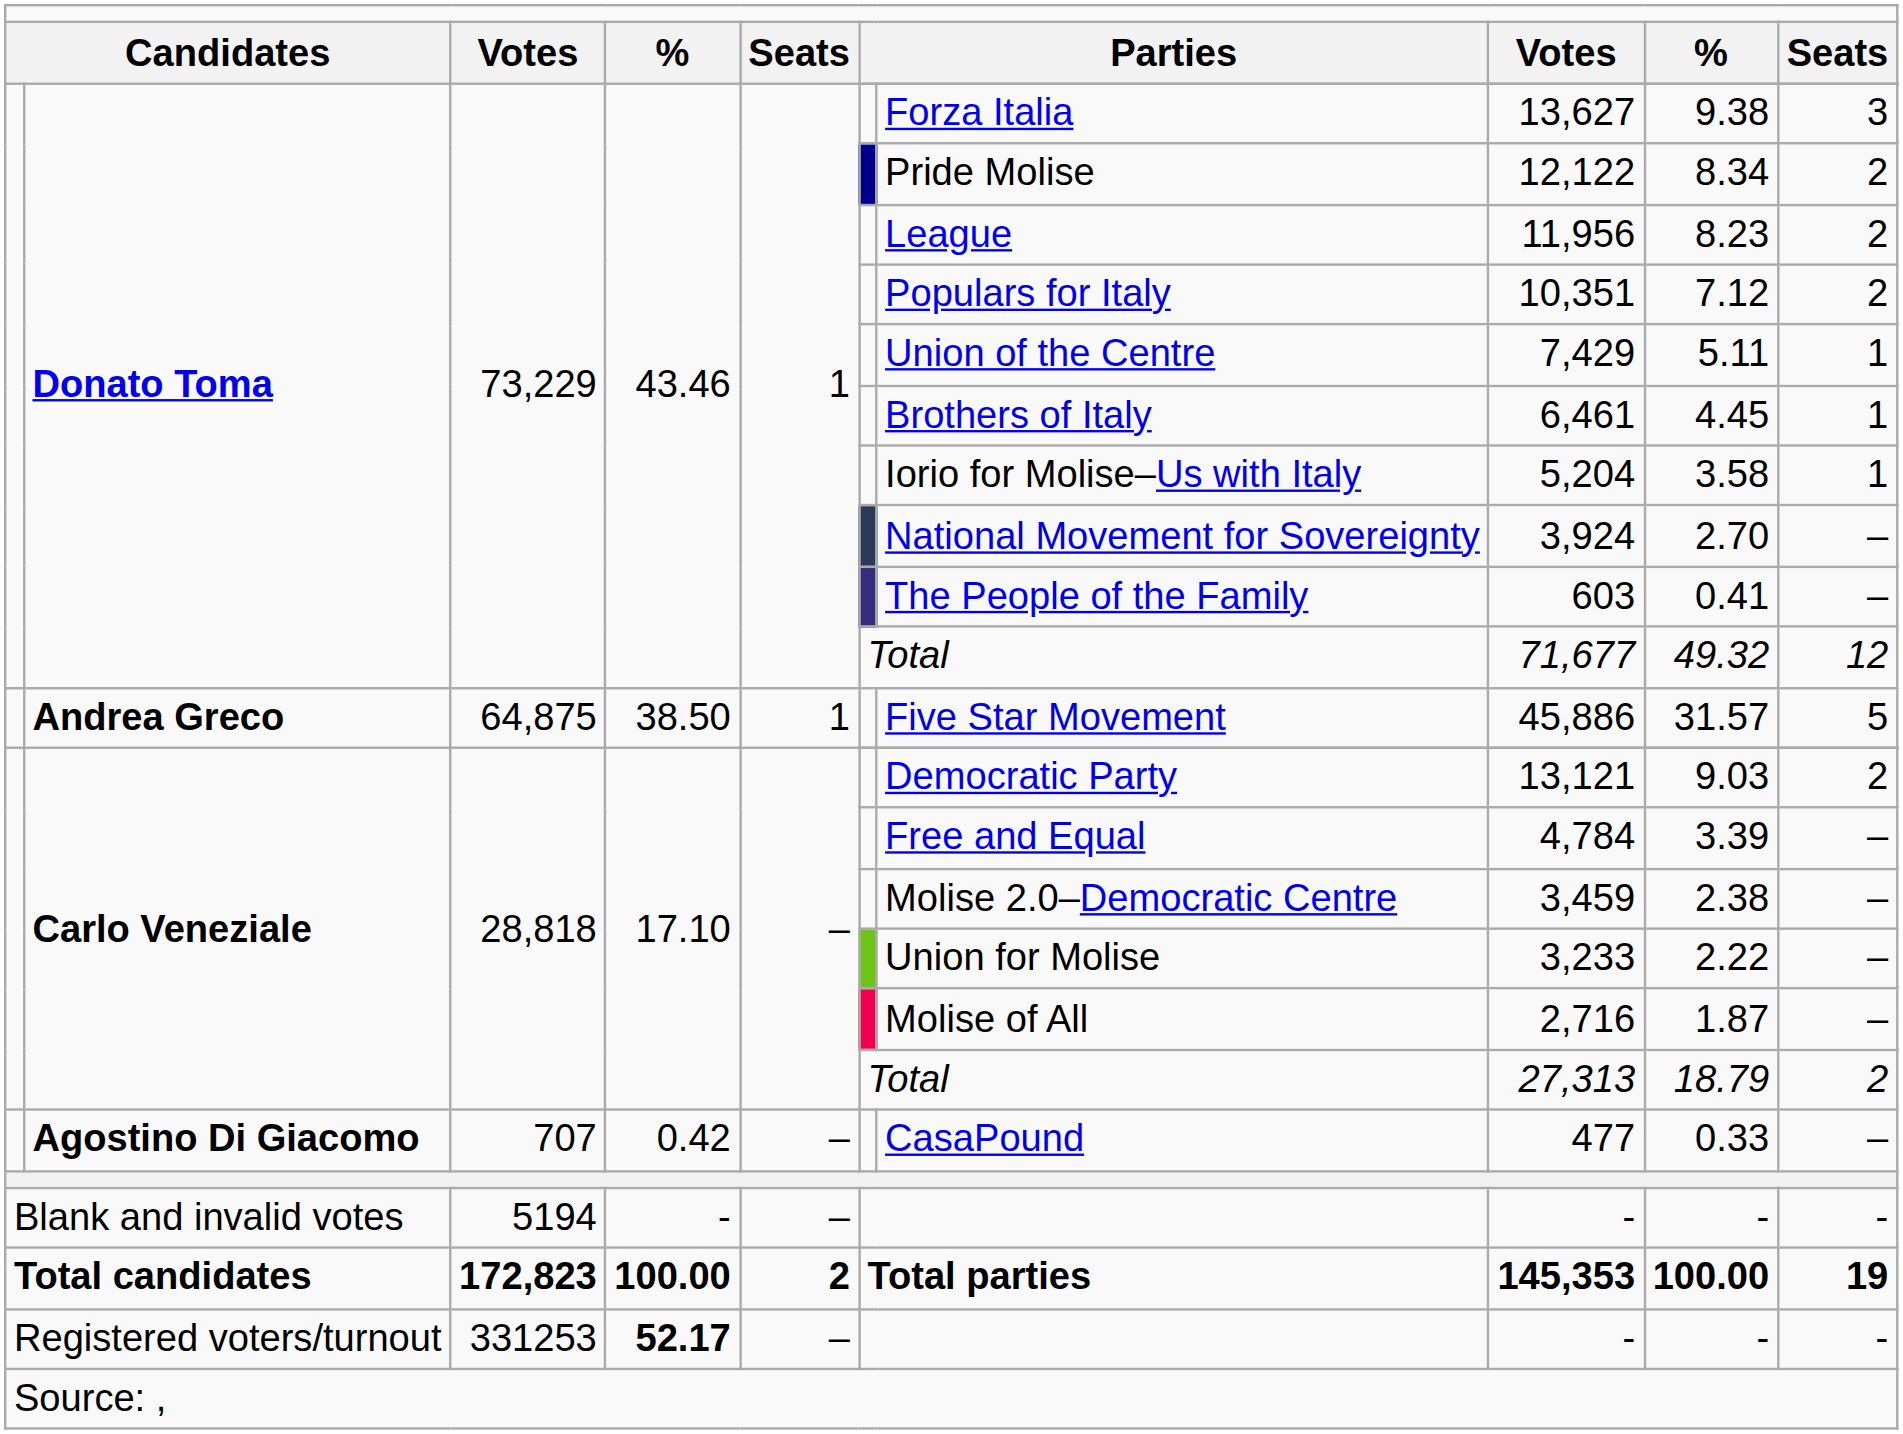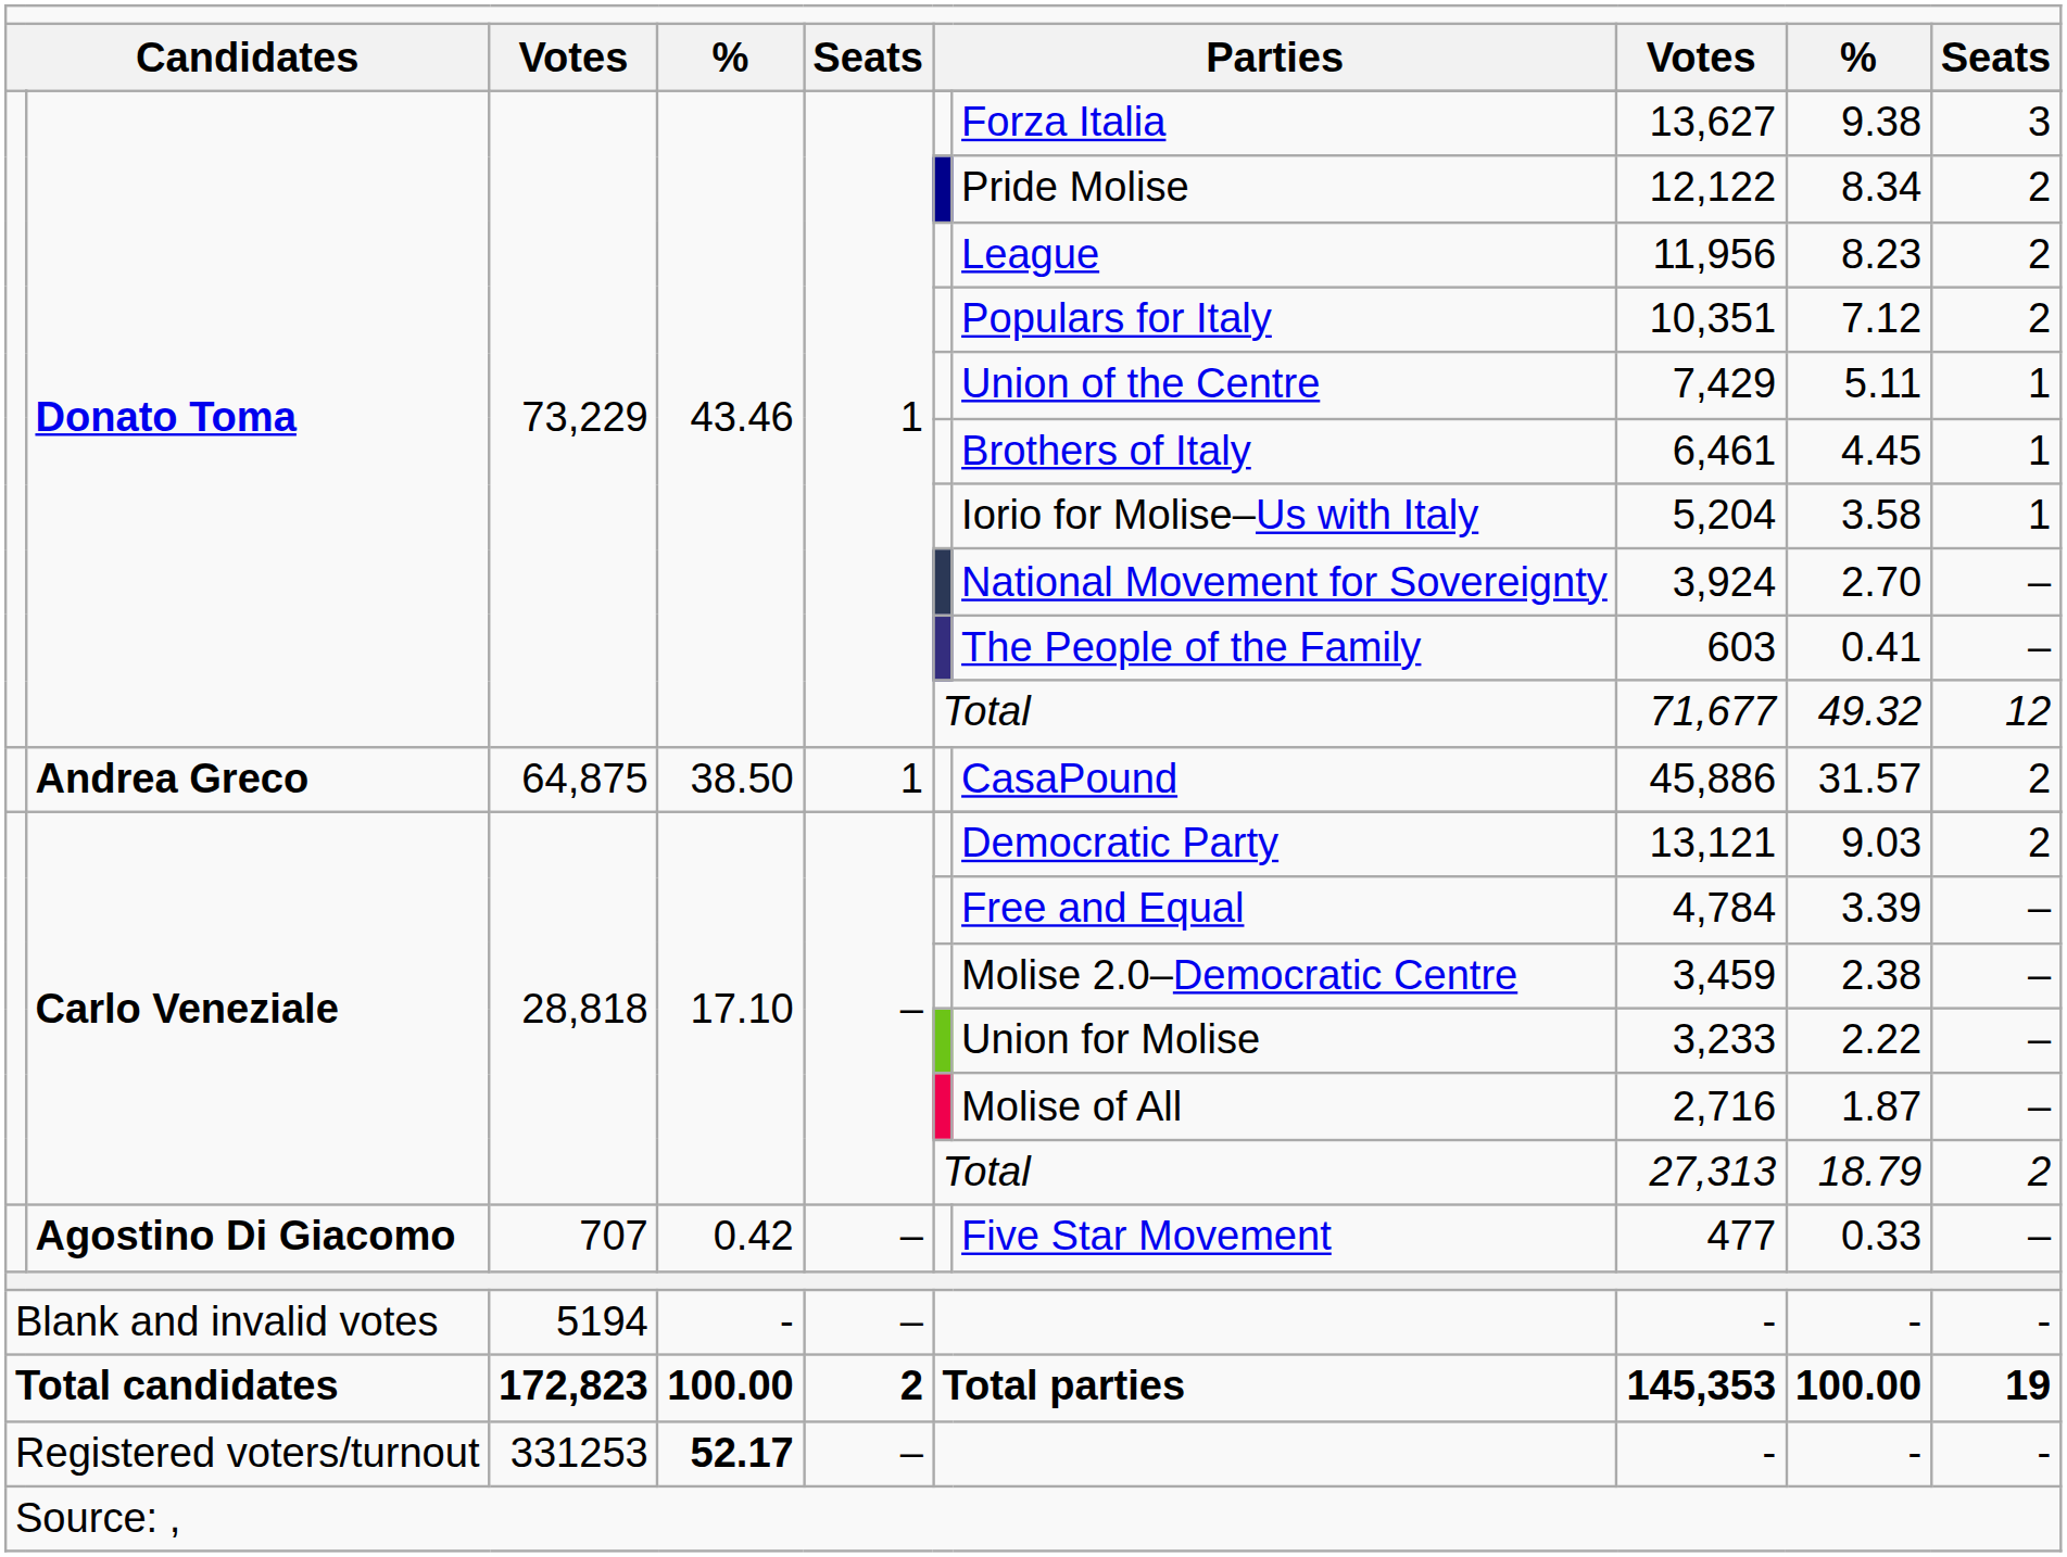Andrea Greco | column 7: Five Star Movement -> CasaPound
Andrea Greco | column 10: 5 -> 2
Agostino Di Giacomo | column 7: CasaPound -> Five Star Movement
